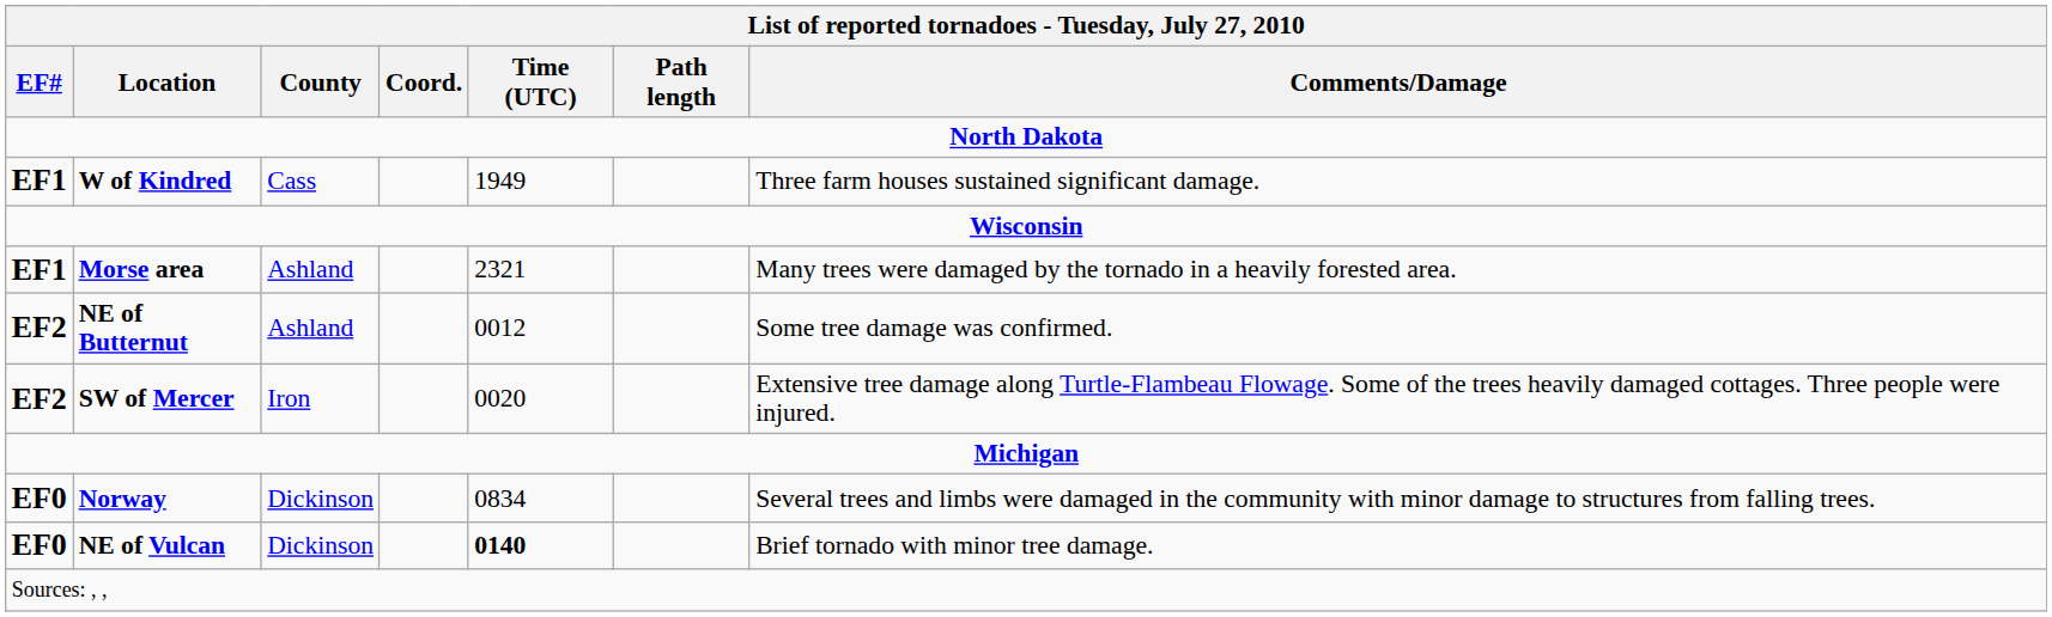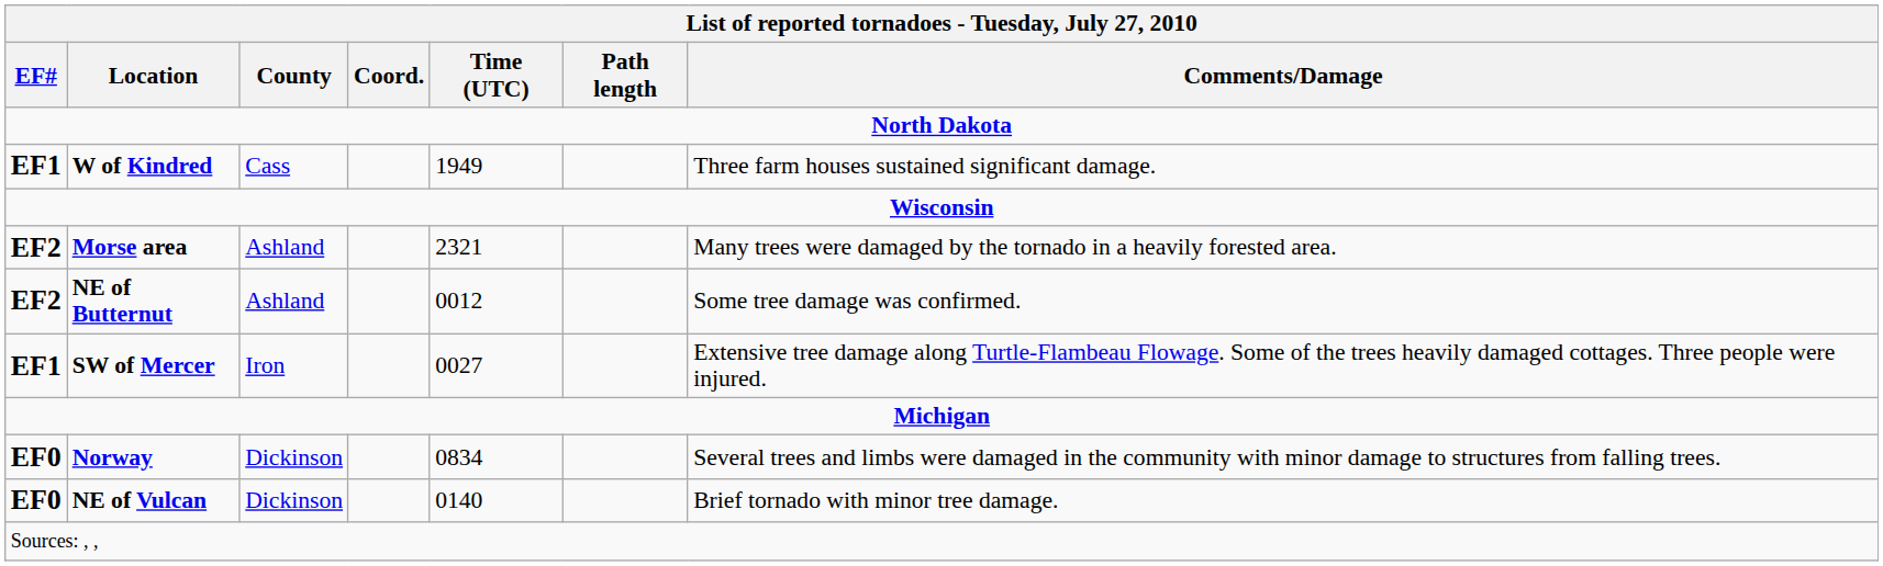Morse area | EF#: EF1 -> EF2
SW of Mercer | EF#: EF2 -> EF1
SW of Mercer | Time (UTC): 0020 -> 0027
NE of Vulcan | Time (UTC): bold -> normal
